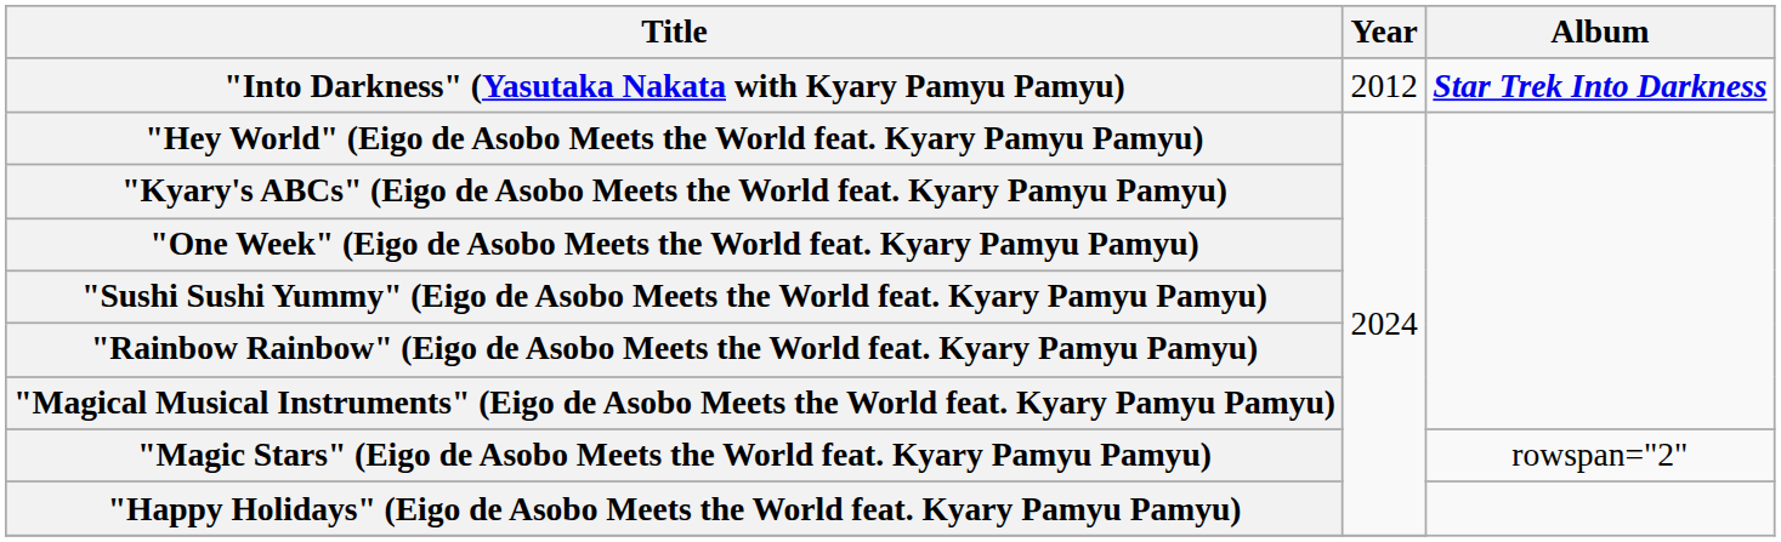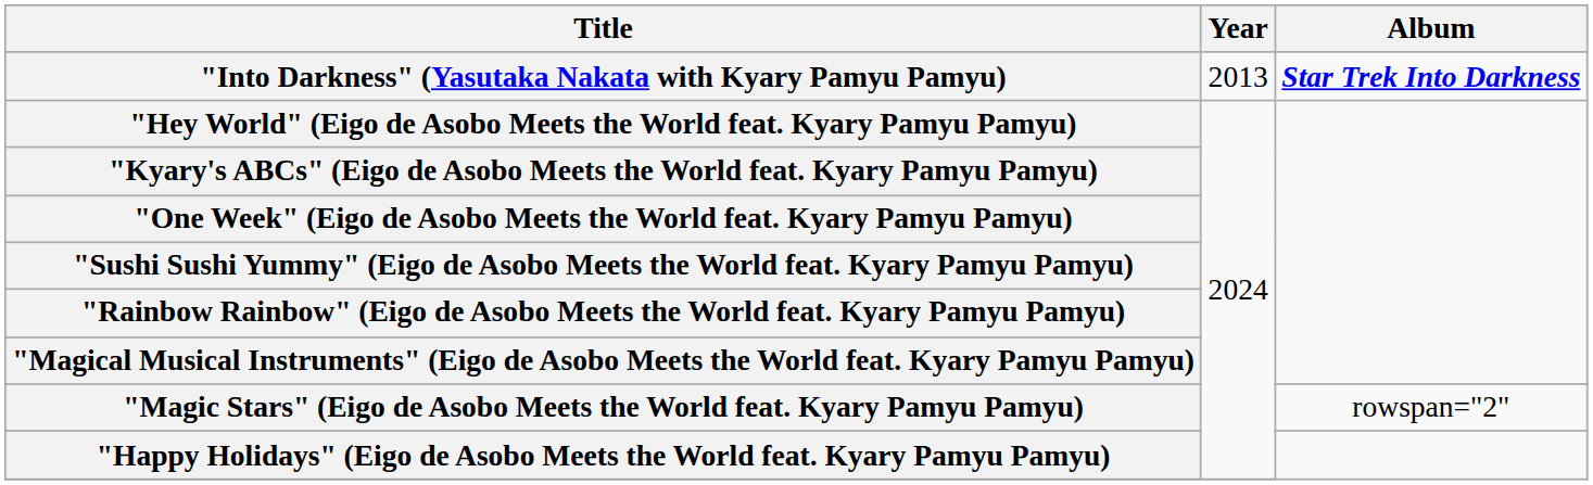"Into Darkness" (Yasutaka Nakata with Kyary Pamyu Pamyu) | Year: 2012 -> 2013
